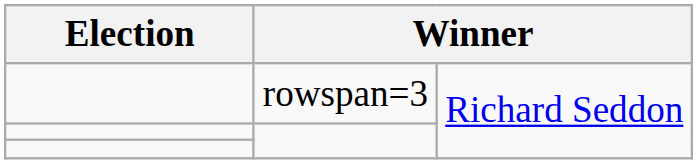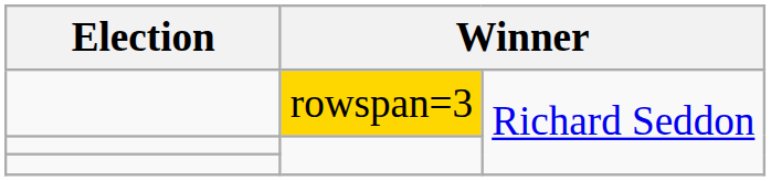rowspan=3 | column 2: no background -> gold background
